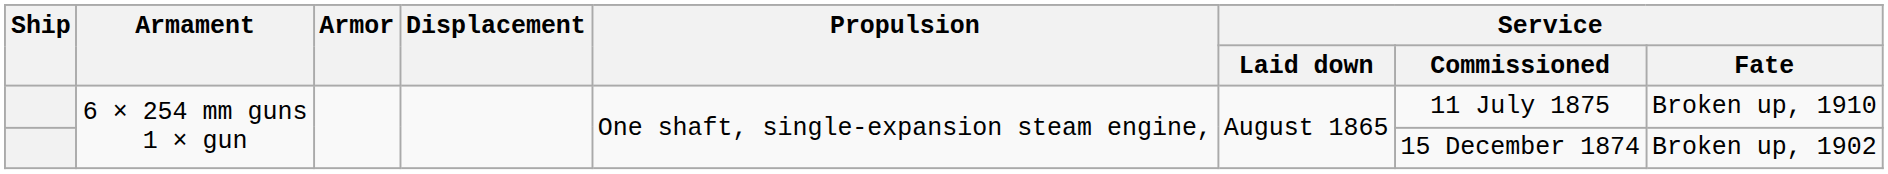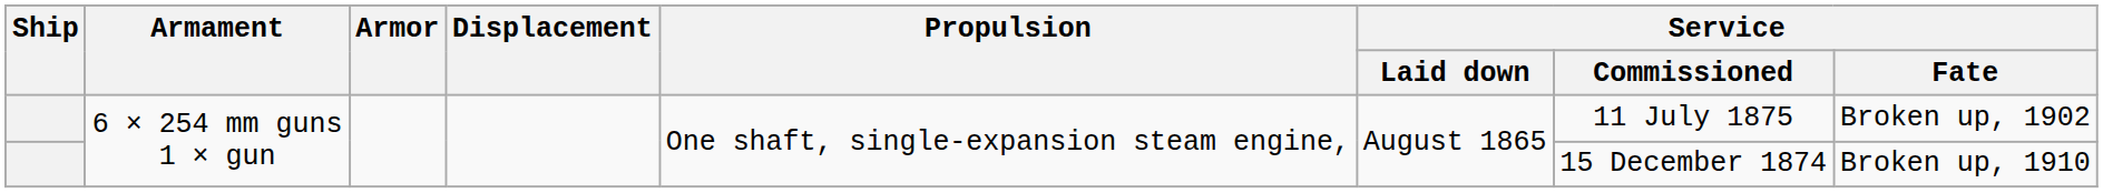row 3 | Service / Fate: Broken up, 1910 -> Broken up, 1902
row 4 | Service / Fate: Broken up, 1902 -> Broken up, 1910
